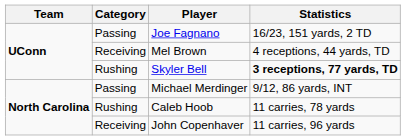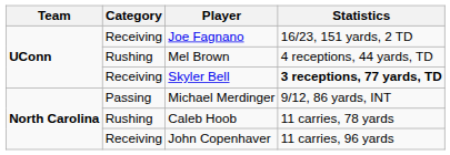Joe Fagnano | Category: Passing -> Receiving
Mel Brown | Category: Receiving -> Rushing
Skyler Bell | Category: Rushing -> Receiving
